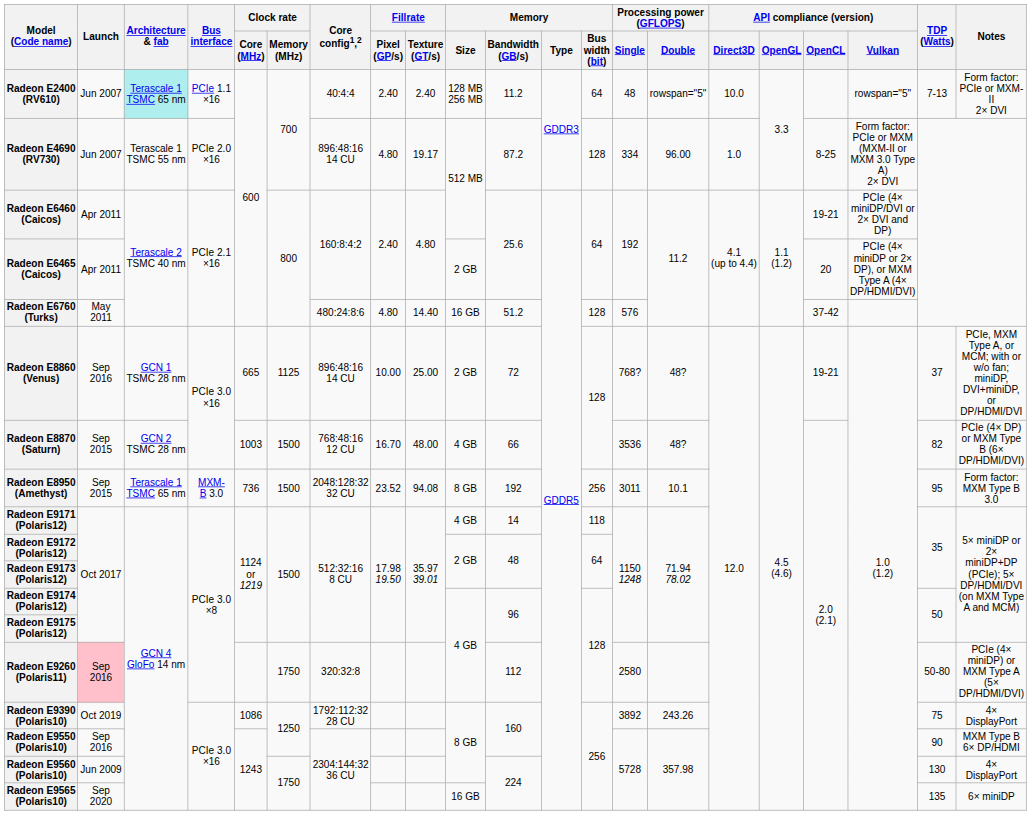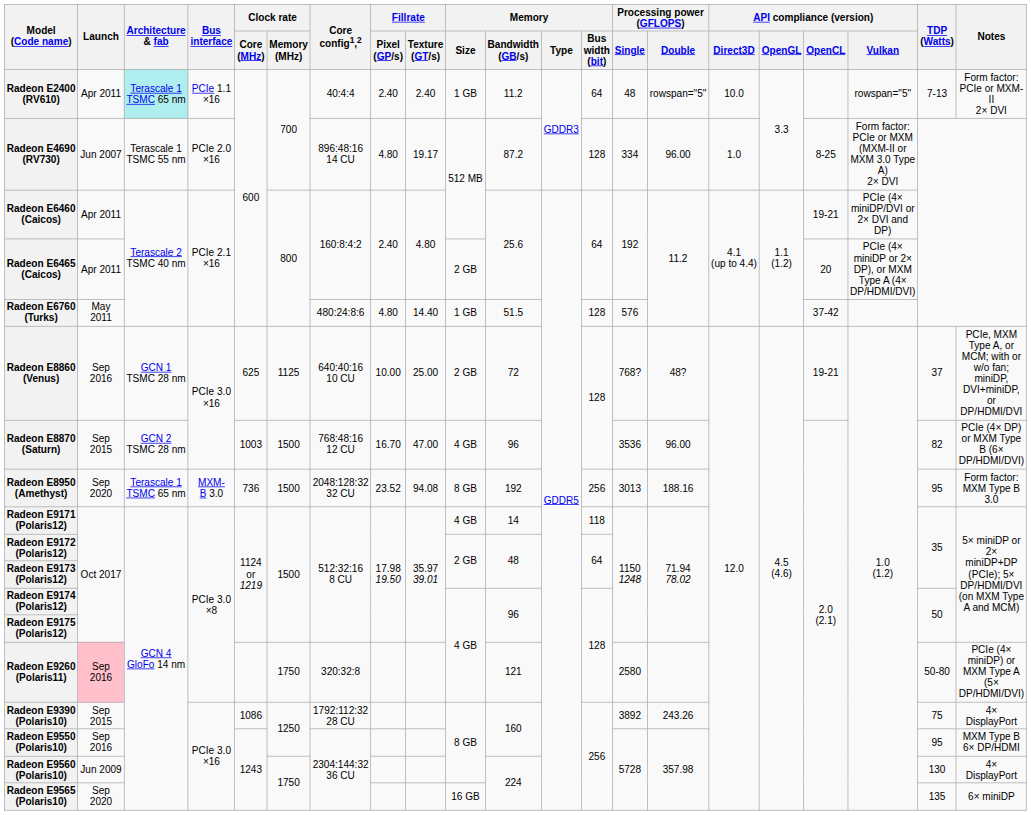Radeon E2400 (RV610) | Launch: Jun 2007 -> Apr 2011
Radeon E2400 (RV610) | Memory / Size: 128 MB 256 MB -> 1 GB
Radeon E6760 (Turks) | Memory / Size: 16 GB -> 1 GB
Radeon E6760 (Turks) | Memory / Bandwidth (GB/s): 51.2 -> 51.5
Radeon E8860 (Venus) | Clock rate / Core (MHz): 665 -> 625
Radeon E8860 (Venus) | Core config1,2: 896:48:16 14 CU -> 640:40:16 10 CU
Radeon E8870 (Saturn) | Fillrate / Texture (GT/s): 48.00 -> 47.00
Radeon E8870 (Saturn) | Memory / Bandwidth (GB/s): 66 -> 96
Radeon E8870 (Saturn) | Processing power (GFLOPS) / Double: 48? -> 96.00
Radeon E8950 (Amethyst) | Launch: Sep 2015 -> Sep 2020
Radeon E8950 (Amethyst) | Processing power (GFLOPS) / Single: 3011 -> 3013
Radeon E8950 (Amethyst) | Processing power (GFLOPS) / Double: 10.1 -> 188.16
Radeon E9260 (Polaris11) | Memory / Bandwidth (GB/s): 112 -> 121
Radeon E9390 (Polaris10) | Launch: Oct 2019 -> Sep 2015
Radeon E9550 (Polaris10) | TDP (Watts): 90 -> 95
